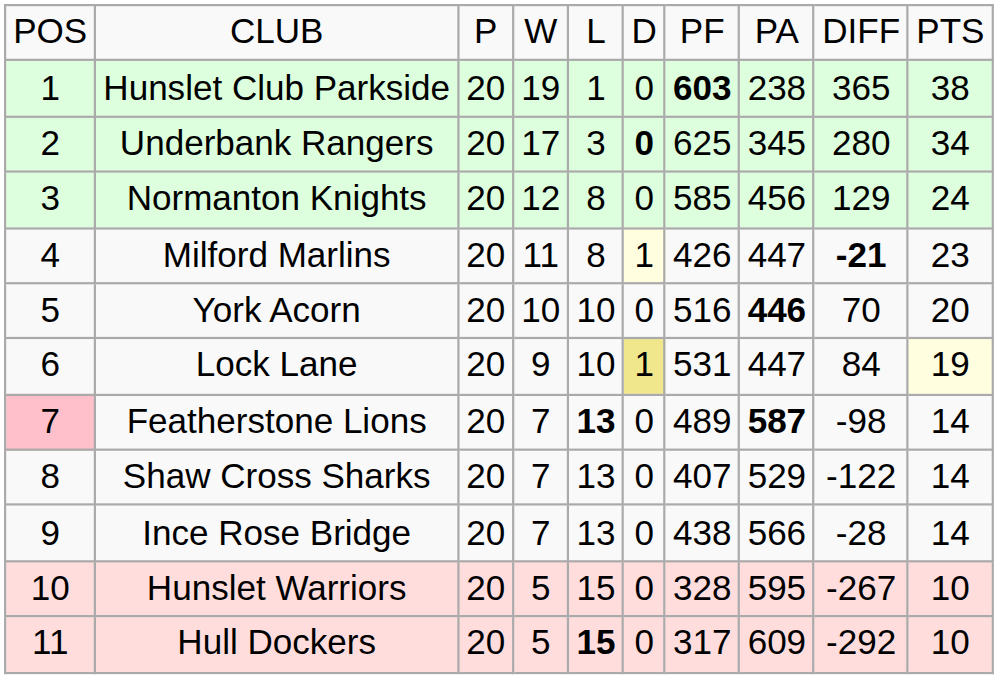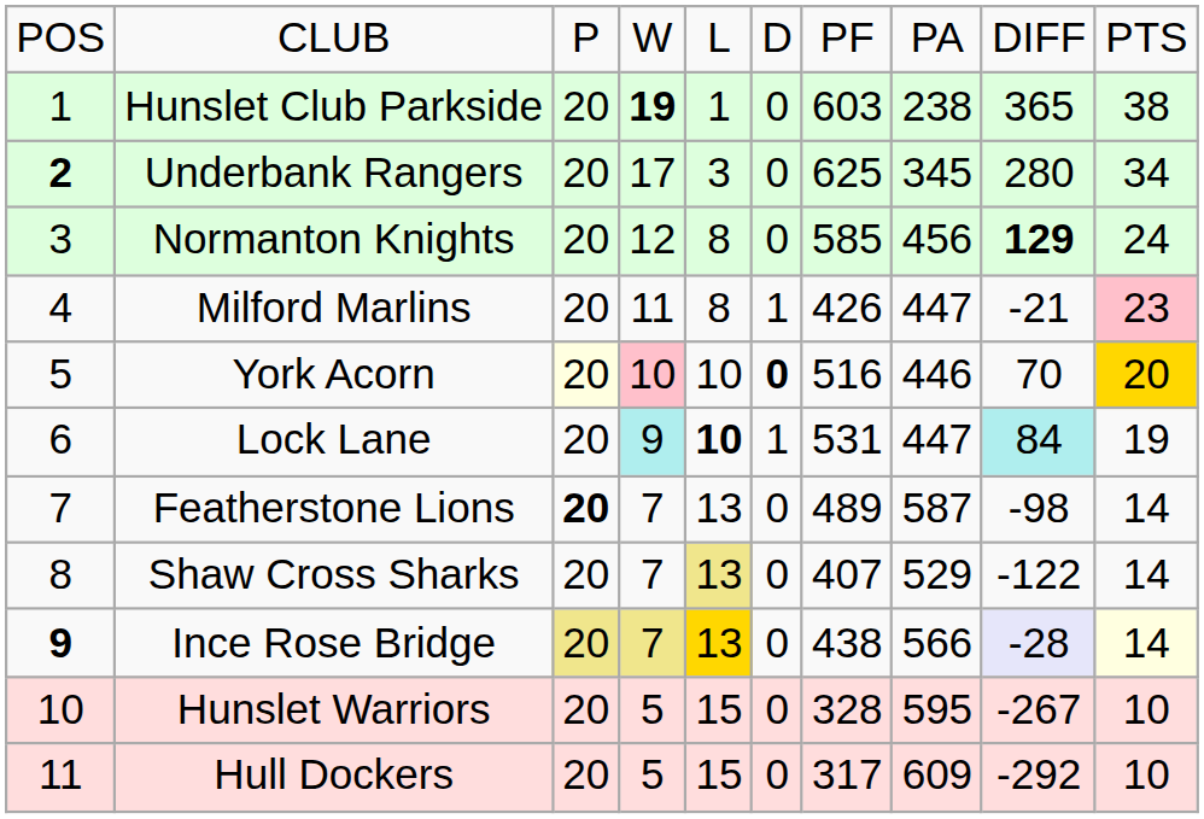Hunslet Club Parkside | column 4: normal -> bold
Hunslet Club Parkside | column 7: bold -> normal
Underbank Rangers | column 1: normal -> bold
Underbank Rangers | column 6: bold -> normal
Normanton Knights | column 9: normal -> bold
Milford Marlins | column 6: lightyellow background -> no background
Milford Marlins | column 9: bold -> normal
Milford Marlins | column 10: no background -> pink background
York Acorn | column 3: no background -> lightyellow background
York Acorn | column 4: no background -> pink background
York Acorn | column 6: normal -> bold
York Acorn | column 8: bold -> normal
York Acorn | column 10: no background -> gold background
Lock Lane | column 4: no background -> paleturquoise background
Lock Lane | column 5: normal -> bold
Lock Lane | column 6: khaki background -> no background
Lock Lane | column 9: no background -> paleturquoise background
Lock Lane | column 10: lightyellow background -> no background
Featherstone Lions | column 1: pink background -> no background
Featherstone Lions | column 3: normal -> bold
Featherstone Lions | column 5: bold -> normal
Featherstone Lions | column 8: bold -> normal
Shaw Cross Sharks | column 5: no background -> khaki background
Ince Rose Bridge | column 1: normal -> bold
Ince Rose Bridge | column 3: no background -> khaki background
Ince Rose Bridge | column 4: no background -> khaki background
Ince Rose Bridge | column 5: no background -> gold background
Ince Rose Bridge | column 9: no background -> lavender background
Ince Rose Bridge | column 10: no background -> lightyellow background
Hull Dockers | column 5: bold -> normal
